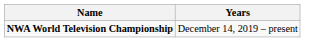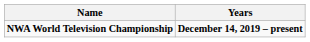NWA World Television Championship | Years: normal -> bold
